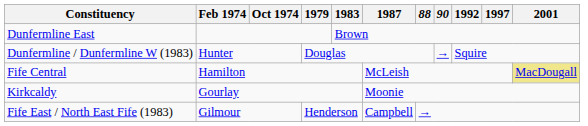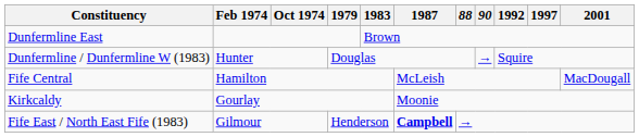Fife Central | 2001: khaki background -> no background
Fife East / North East Fife (1983) | 1987: normal -> bold
